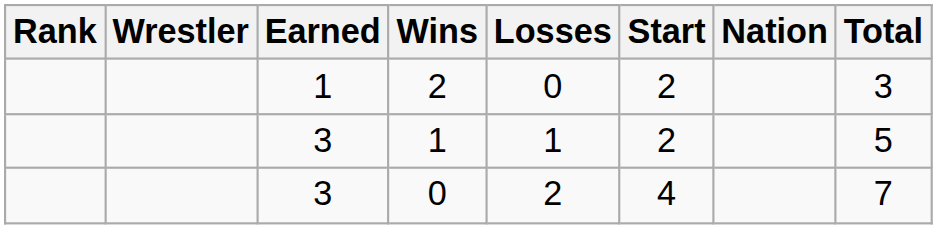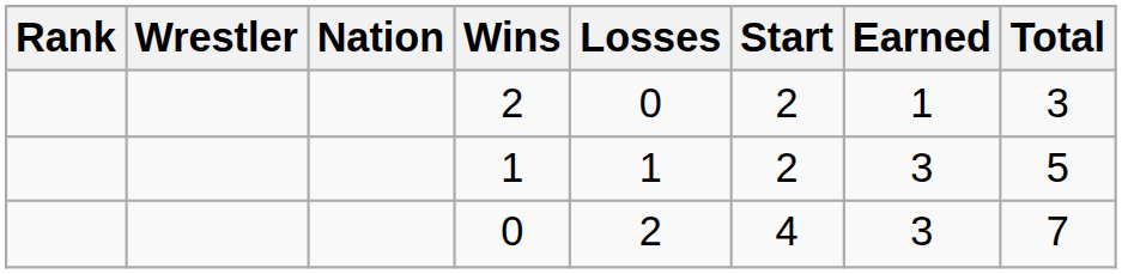columns swapped: Nation <-> Earned
